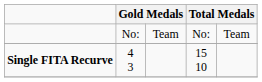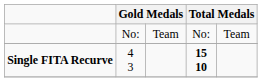Single FITA Recurve | column 4: normal -> bold
